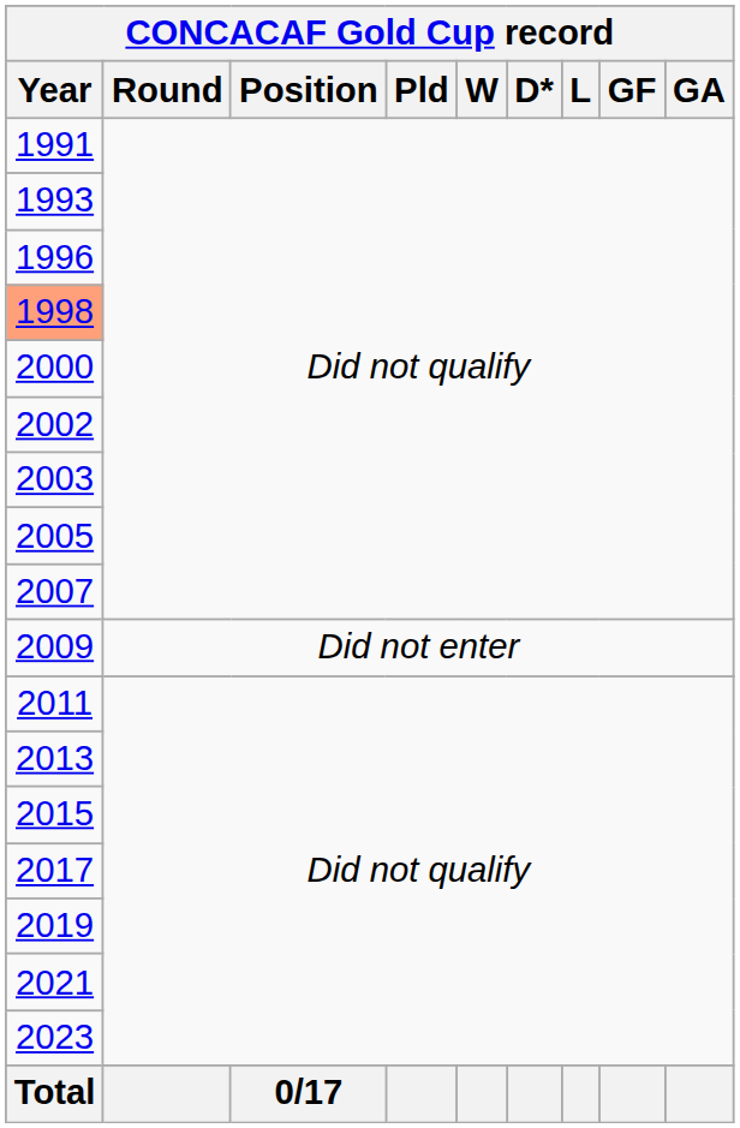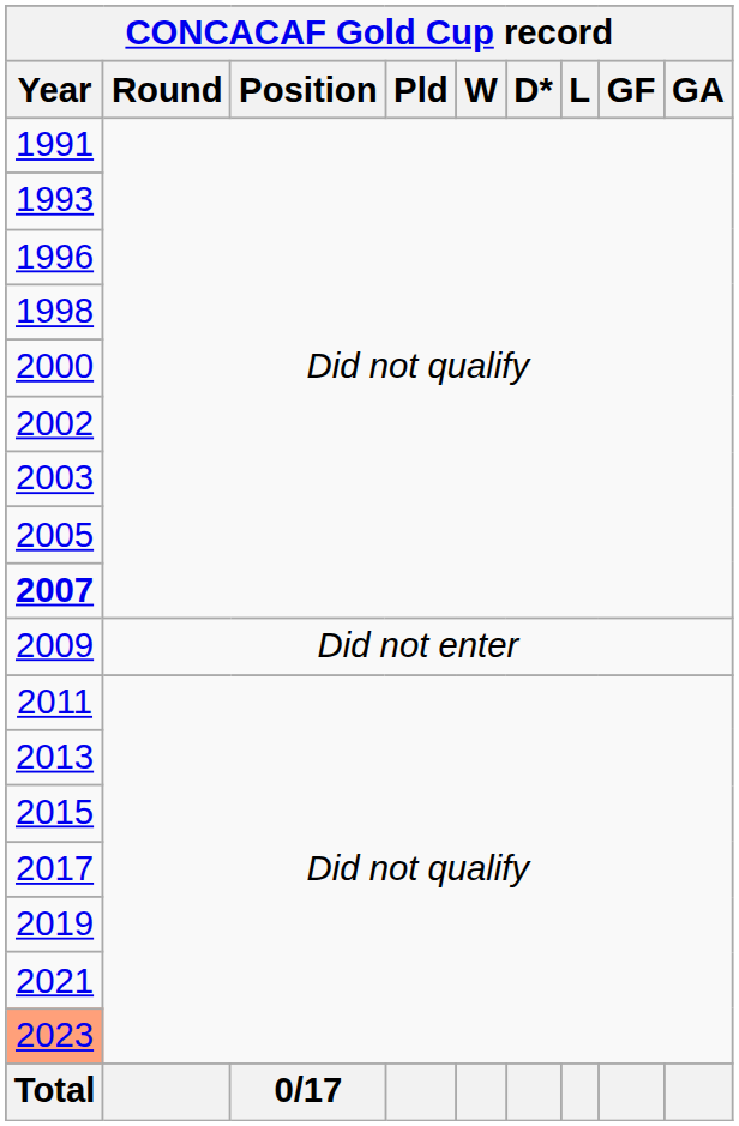1998 | Year: lightsalmon background -> no background
2007 | Year: normal -> bold
2023 | Year: no background -> lightsalmon background
